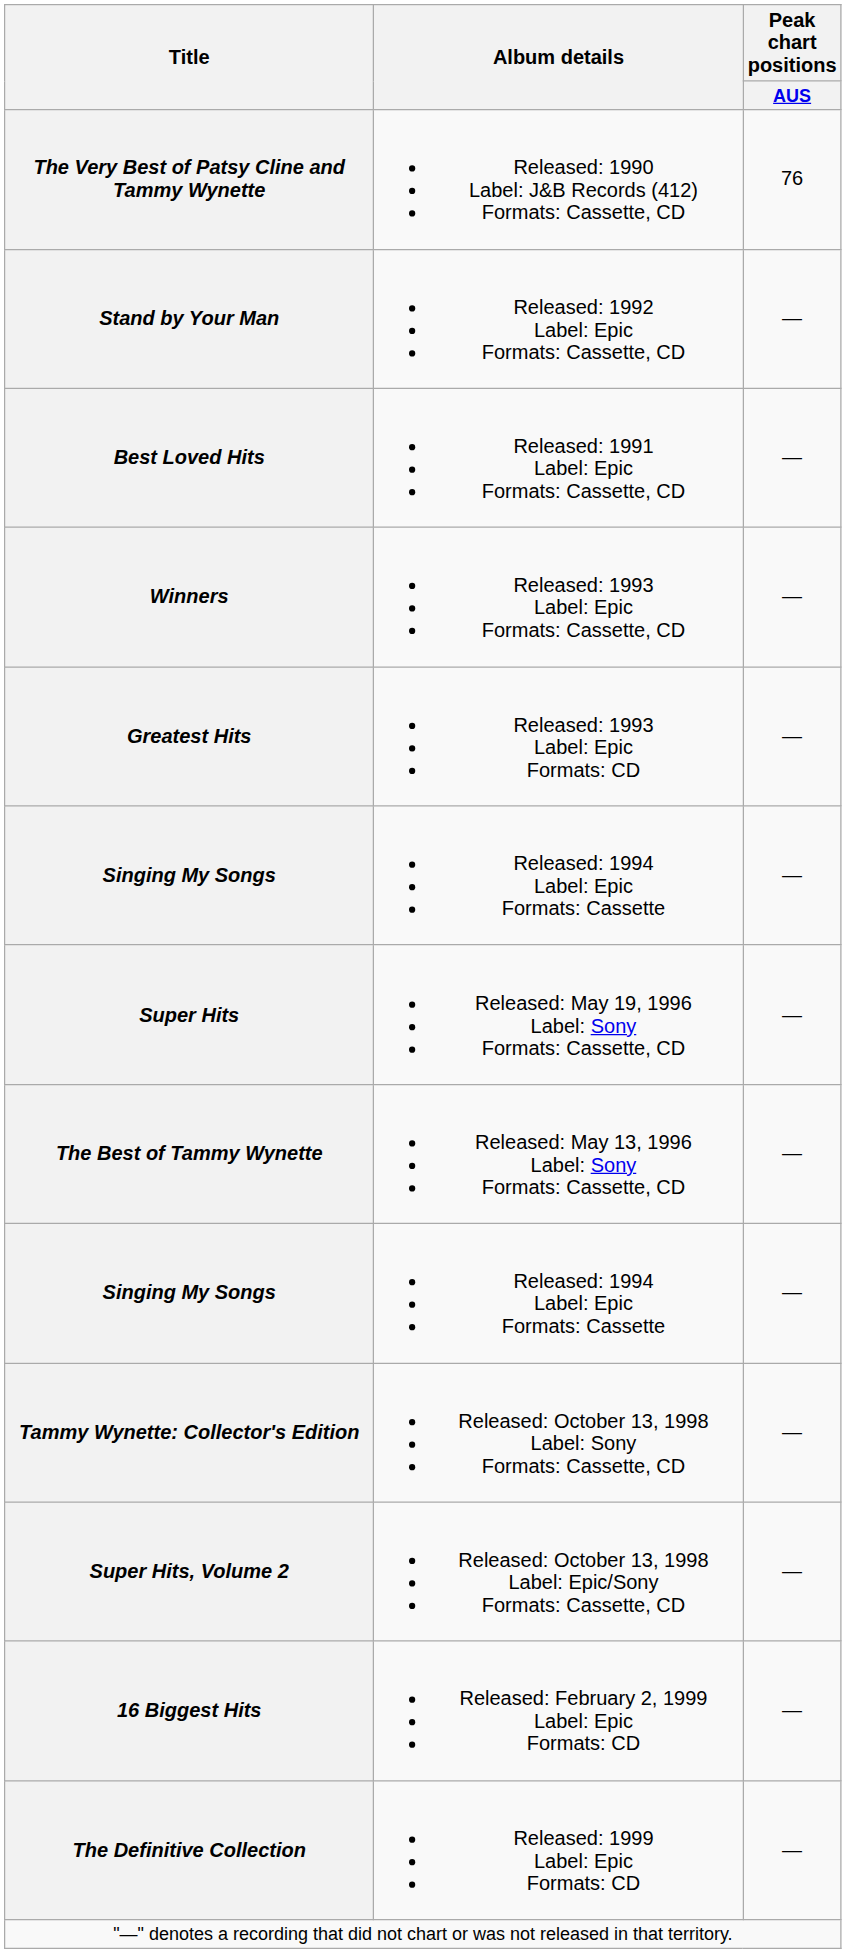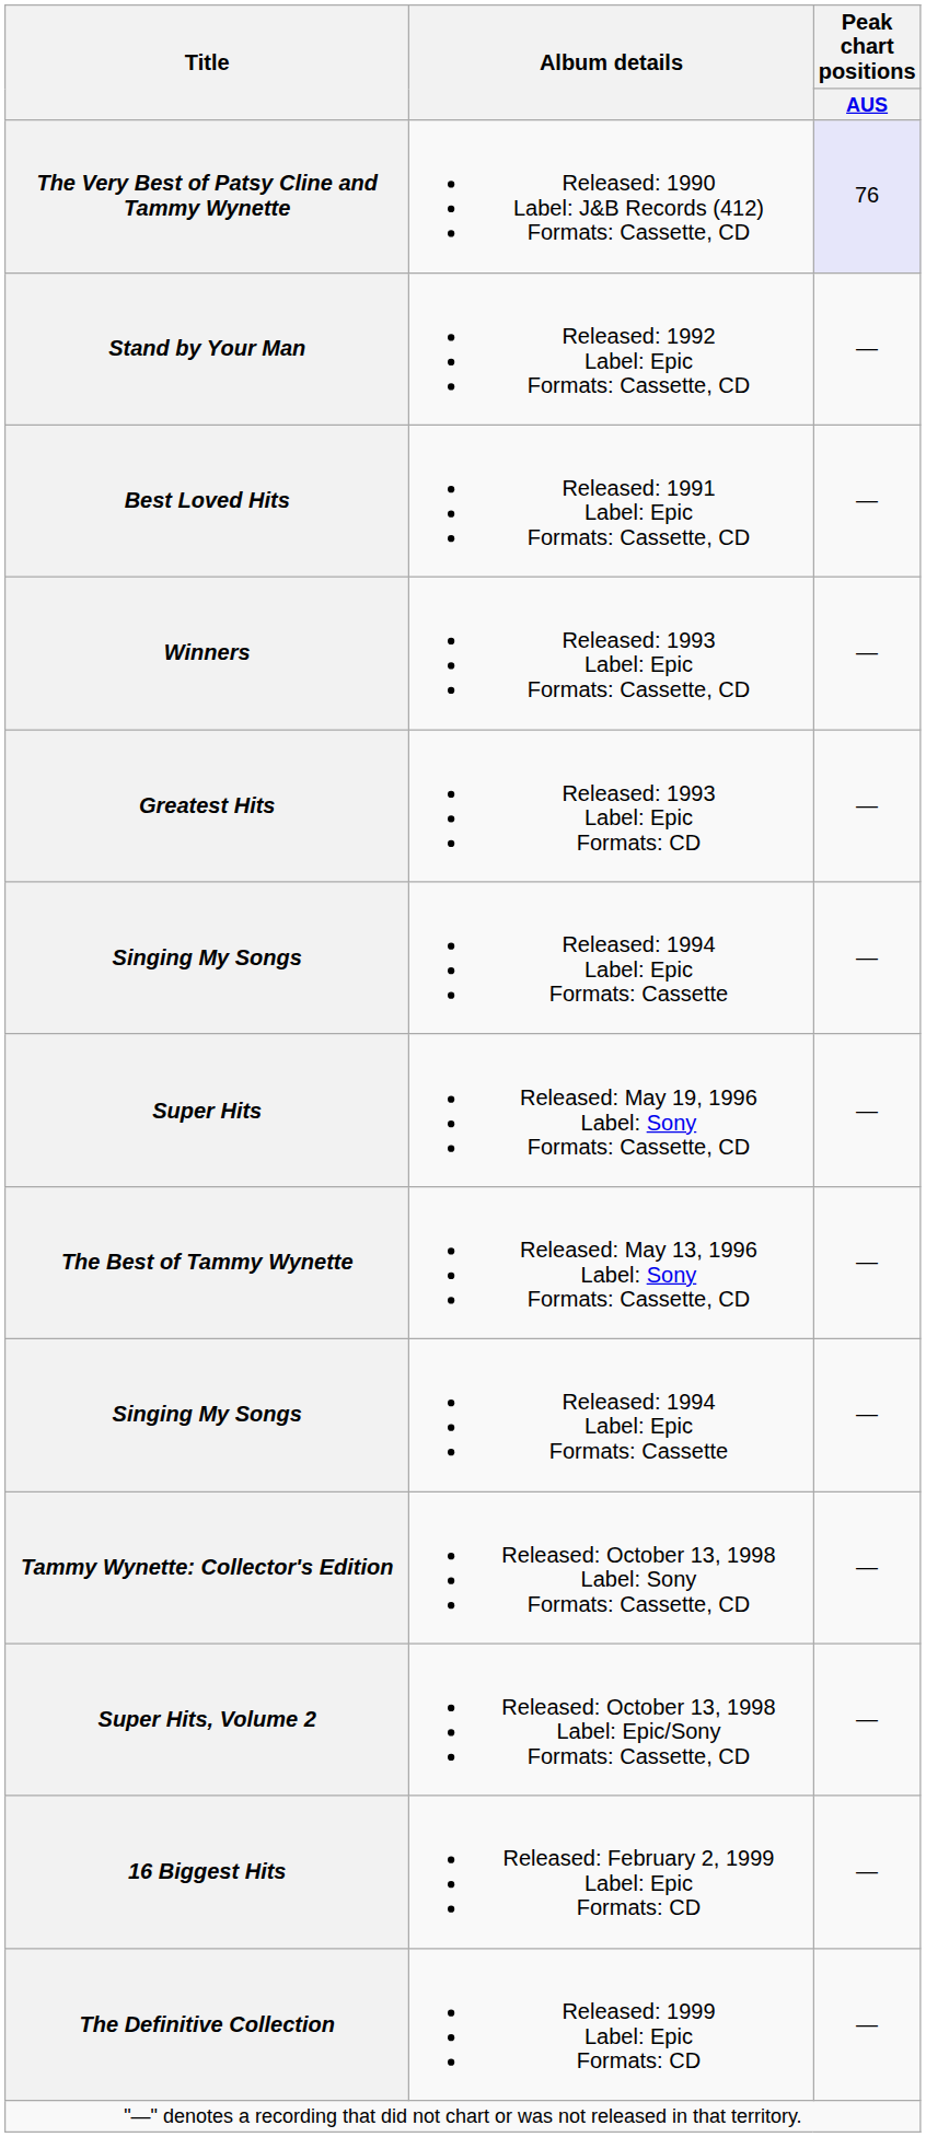The Very Best of Patsy Cline and Tammy Wynette | Peak chart positions / AUS: no background -> lavender background
